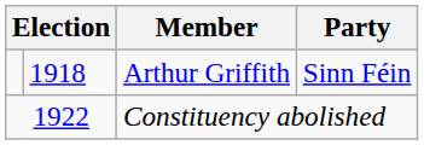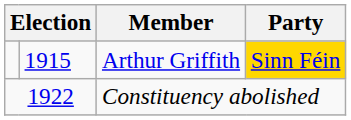Arthur Griffith | column 2: 1918 -> 1915
Arthur Griffith | Party: no background -> gold background
